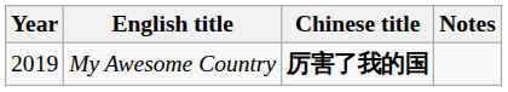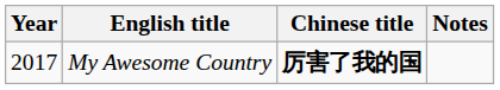My Awesome Country | Year: 2019 -> 2017
